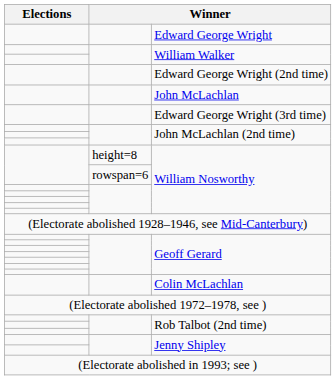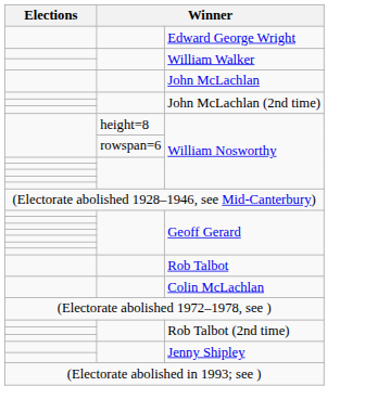- row: Edward George Wright (2nd time)
- row: Edward George Wright (3rd time)
+ row: Rob Talbot
